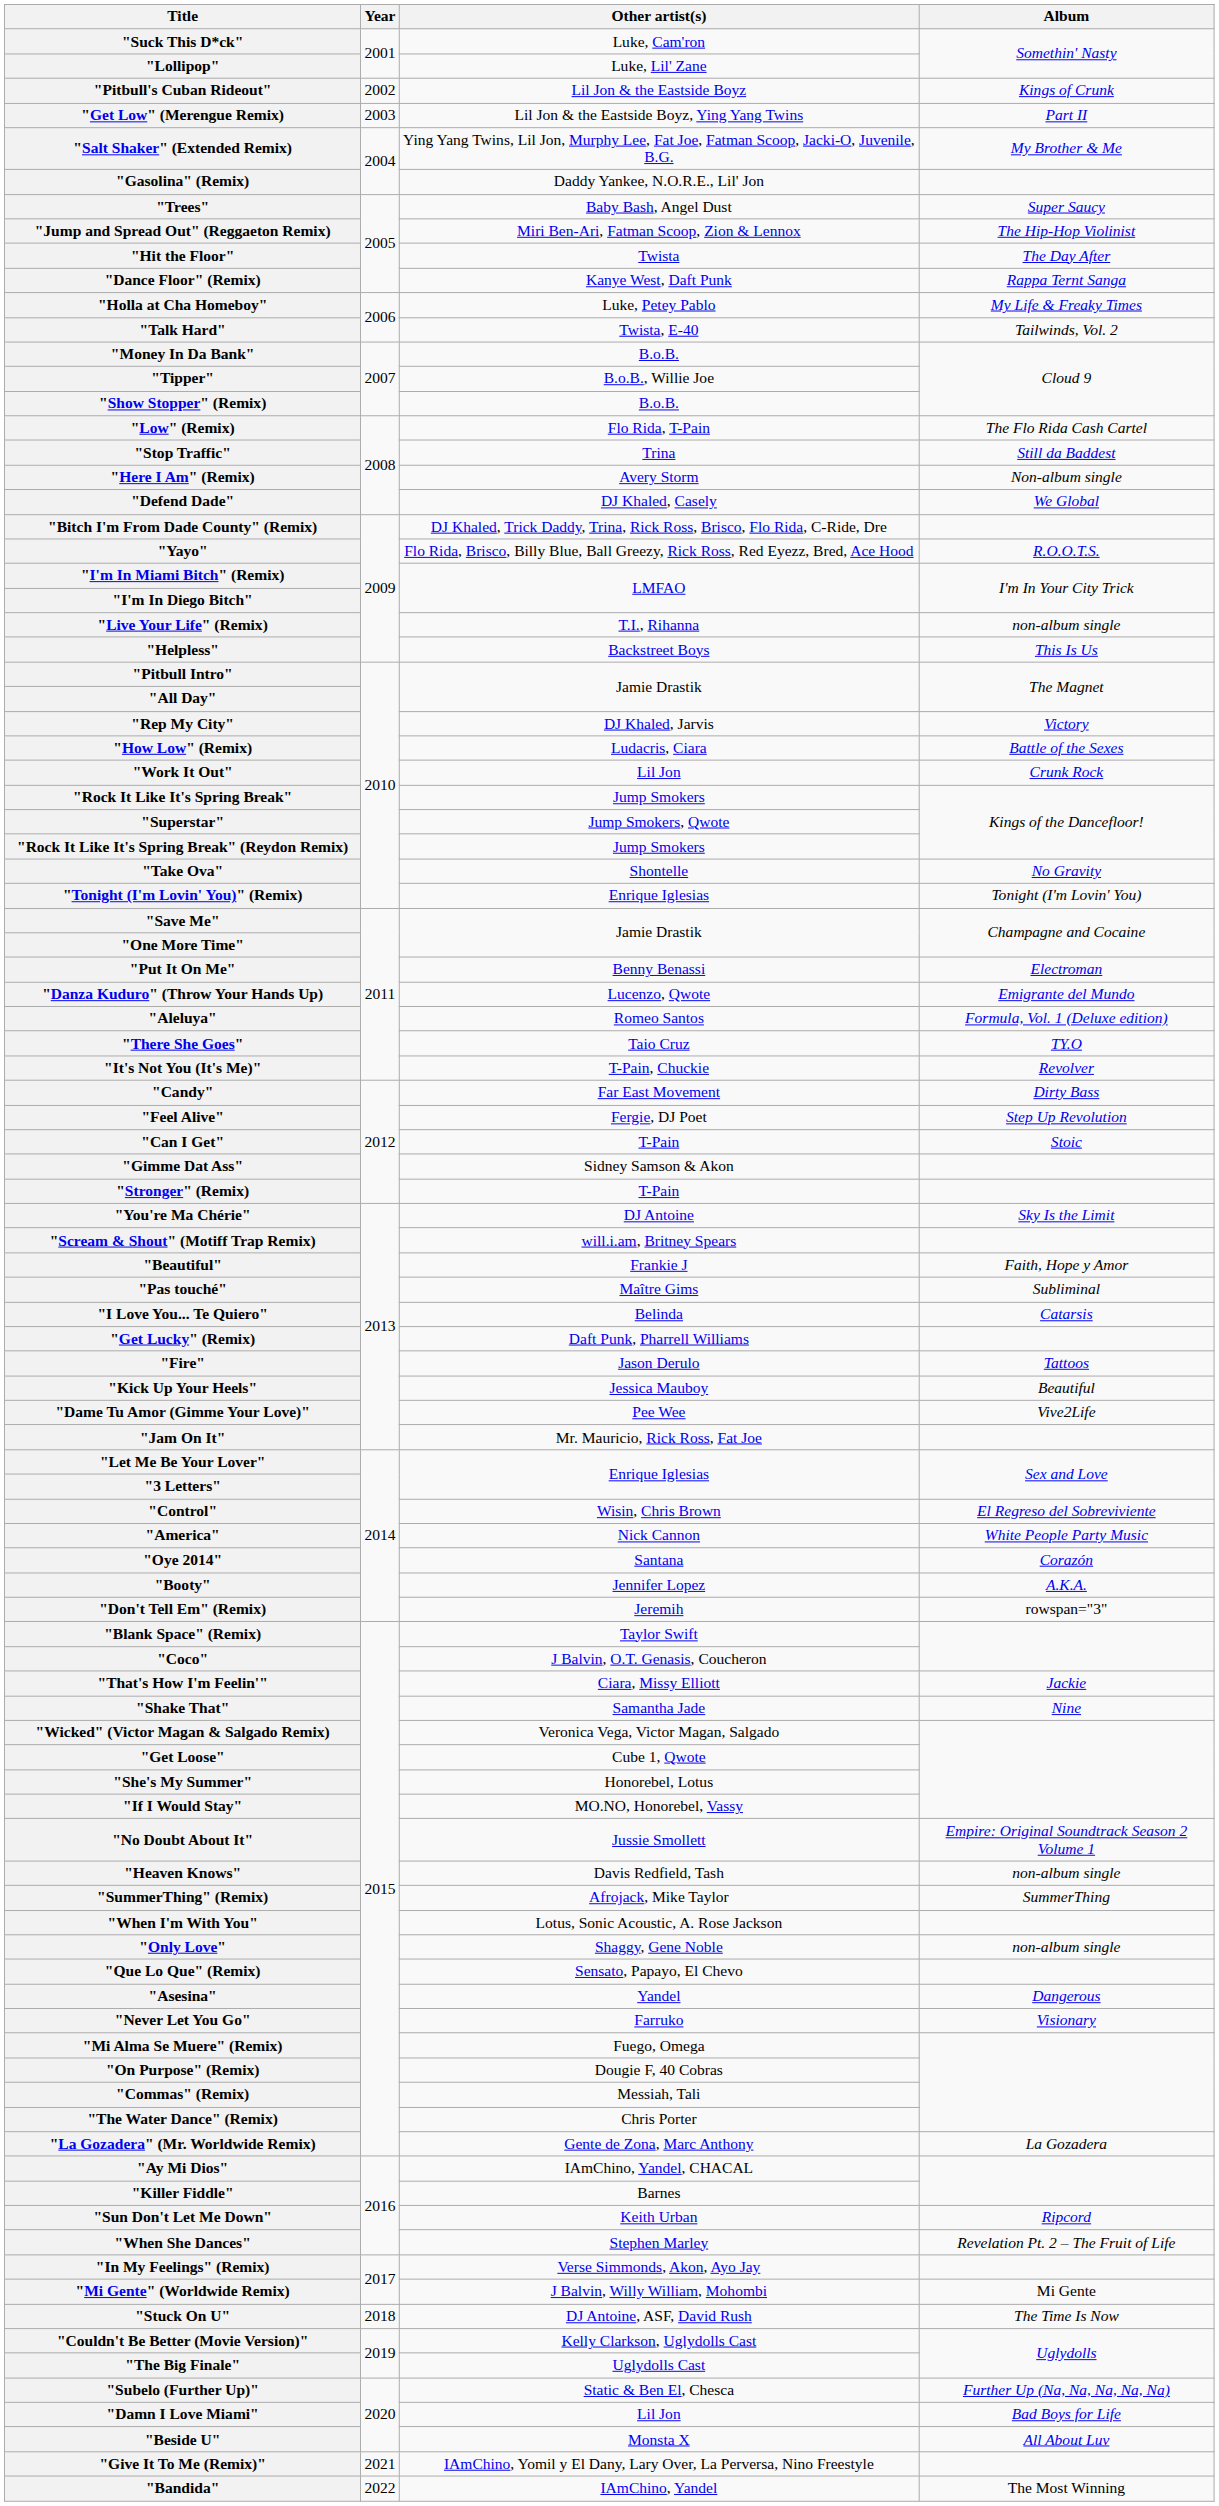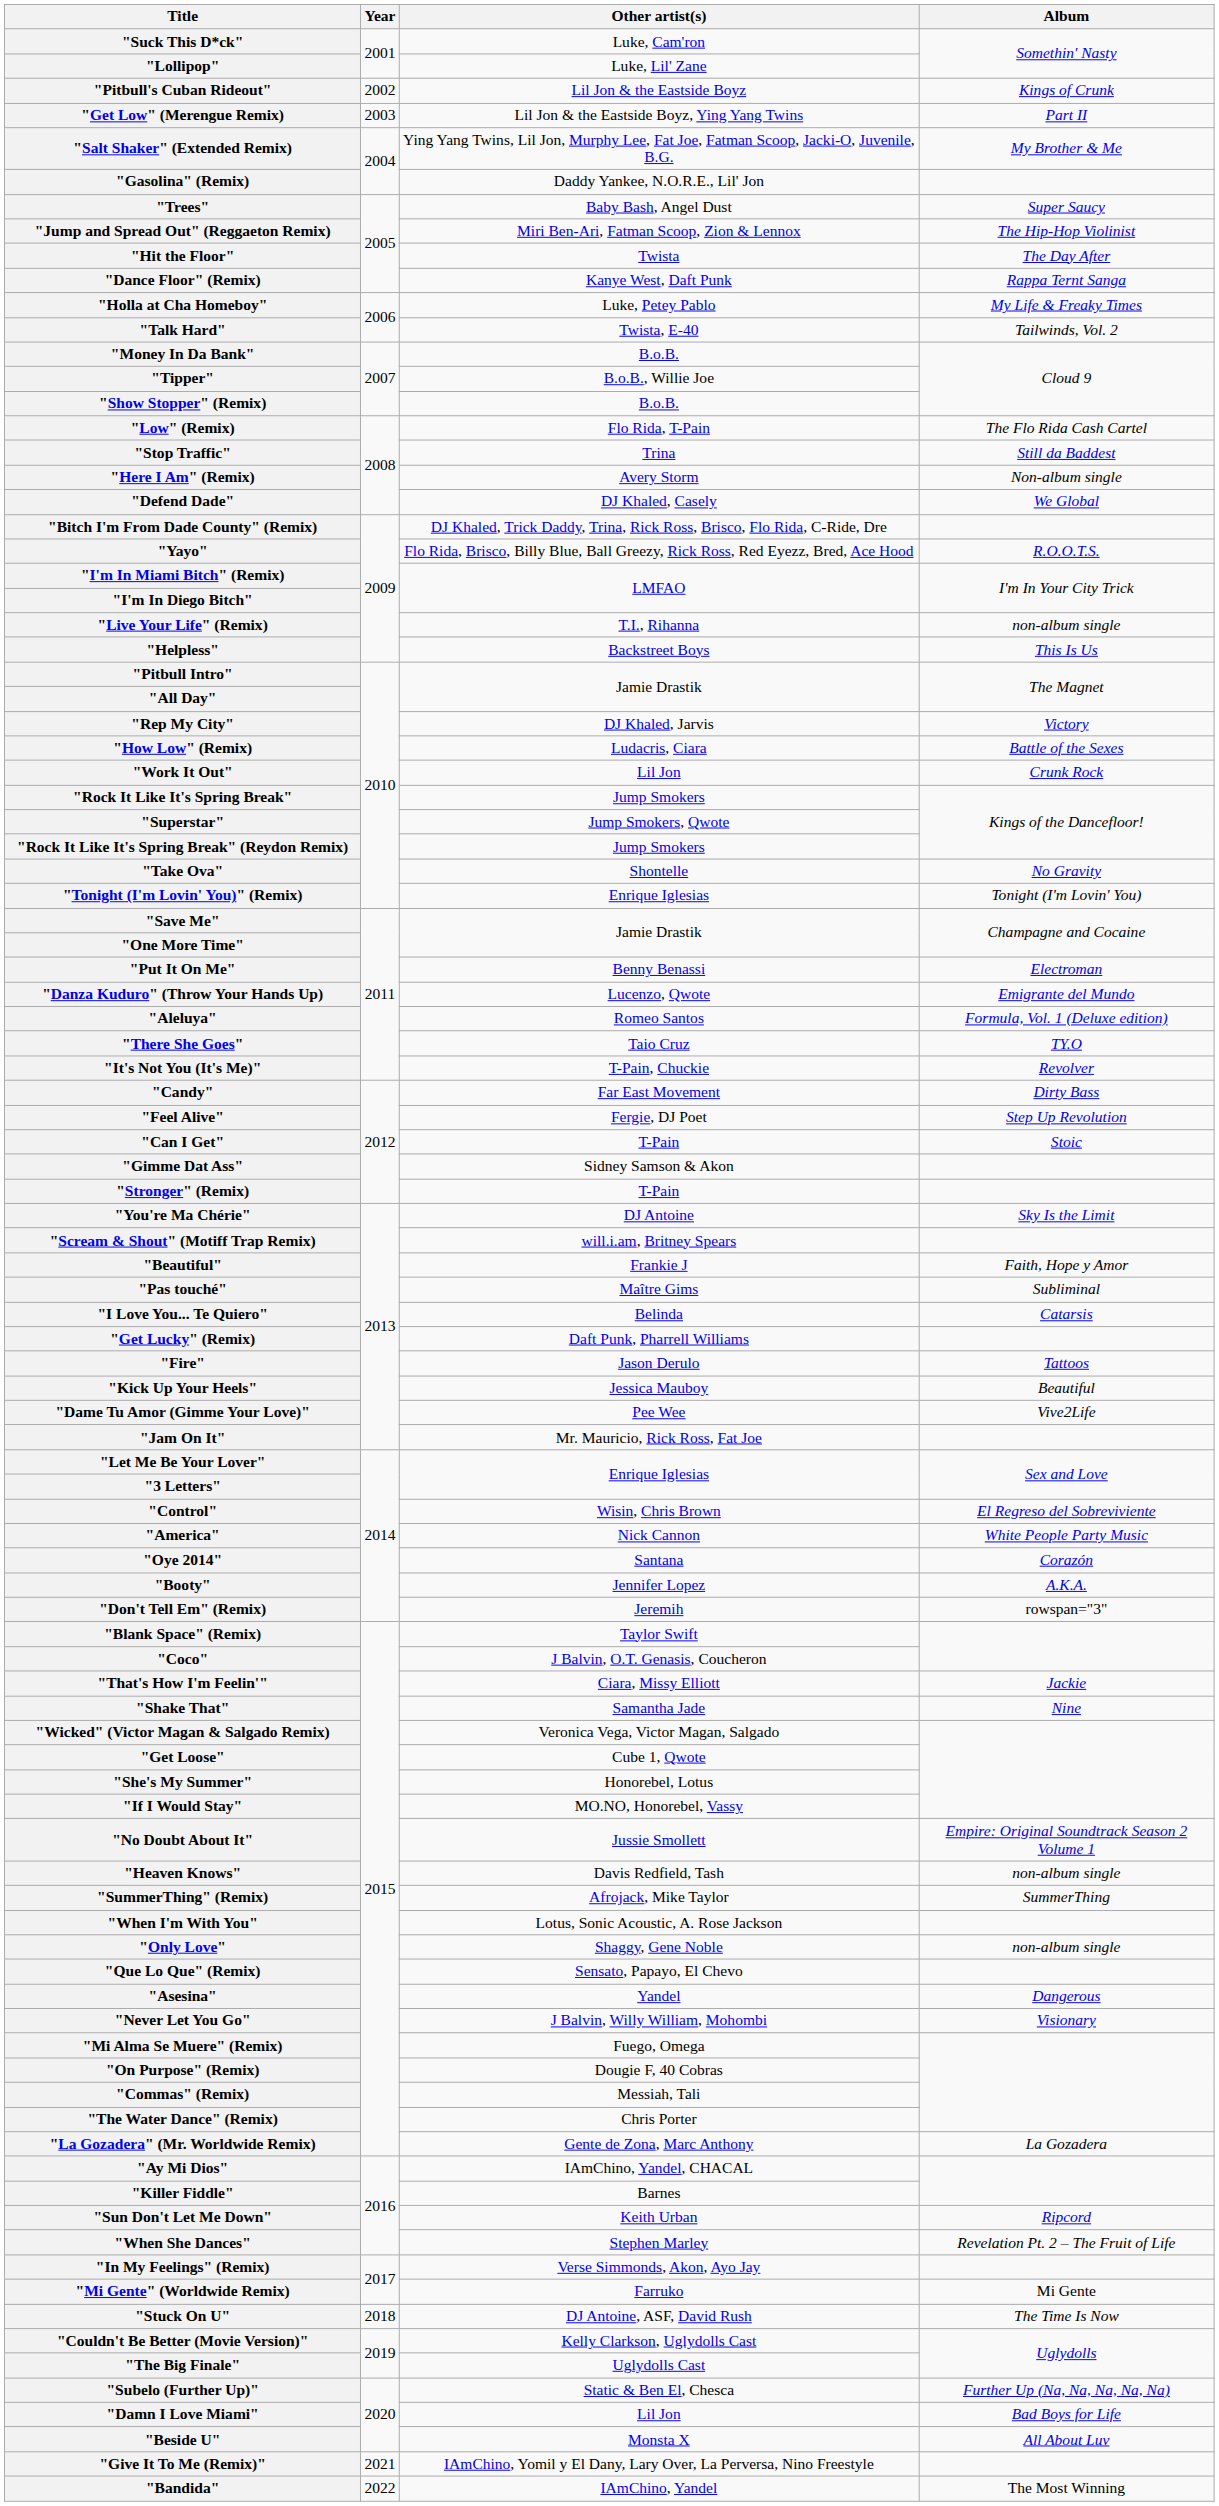"Never Let You Go" | Other artist(s): Farruko -> J Balvin, Willy William, Mohombi
"Mi Gente" (Worldwide Remix) | Other artist(s): J Balvin, Willy William, Mohombi -> Farruko
